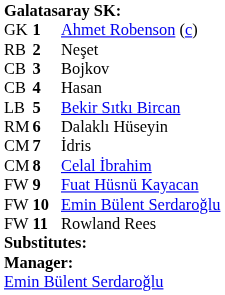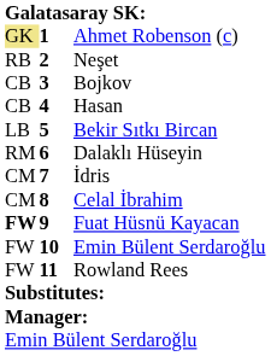Ahmet Robenson (c) | column 1: no background -> khaki background
Fuat Hüsnü Kayacan | column 1: normal -> bold
